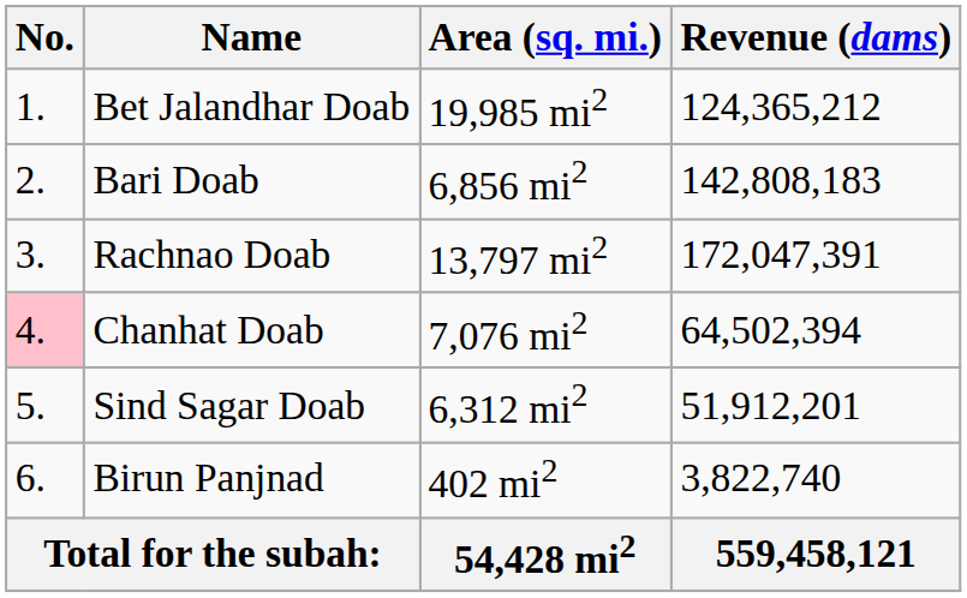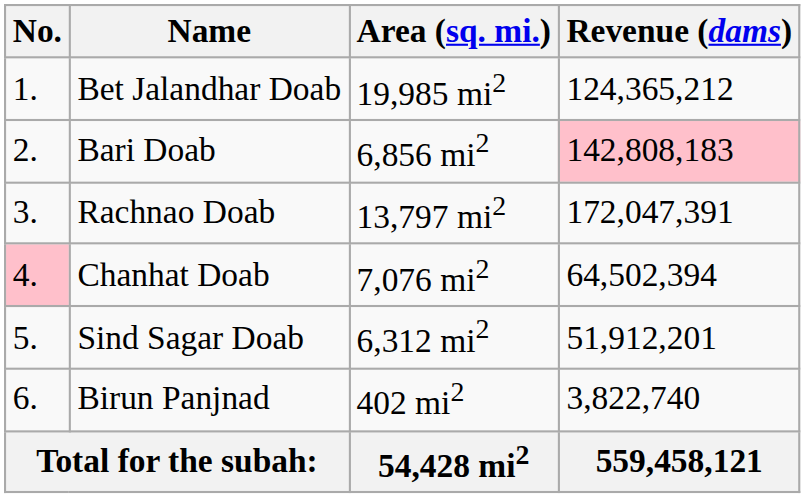Bari Doab | Revenue (dams): no background -> pink background
